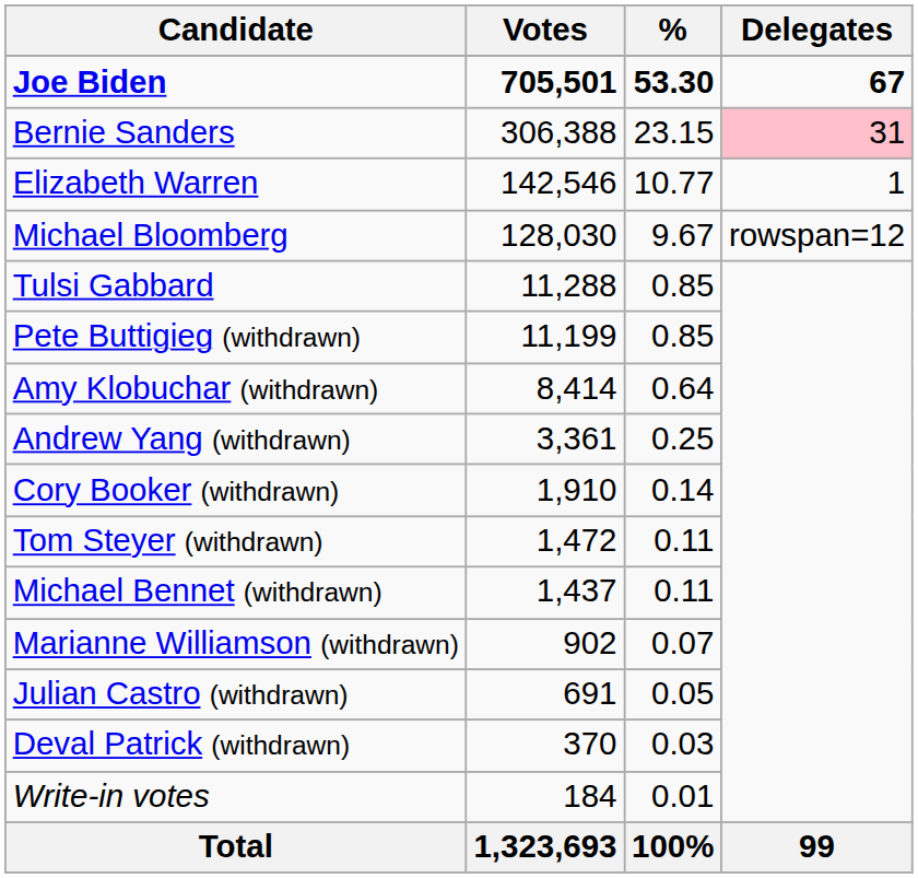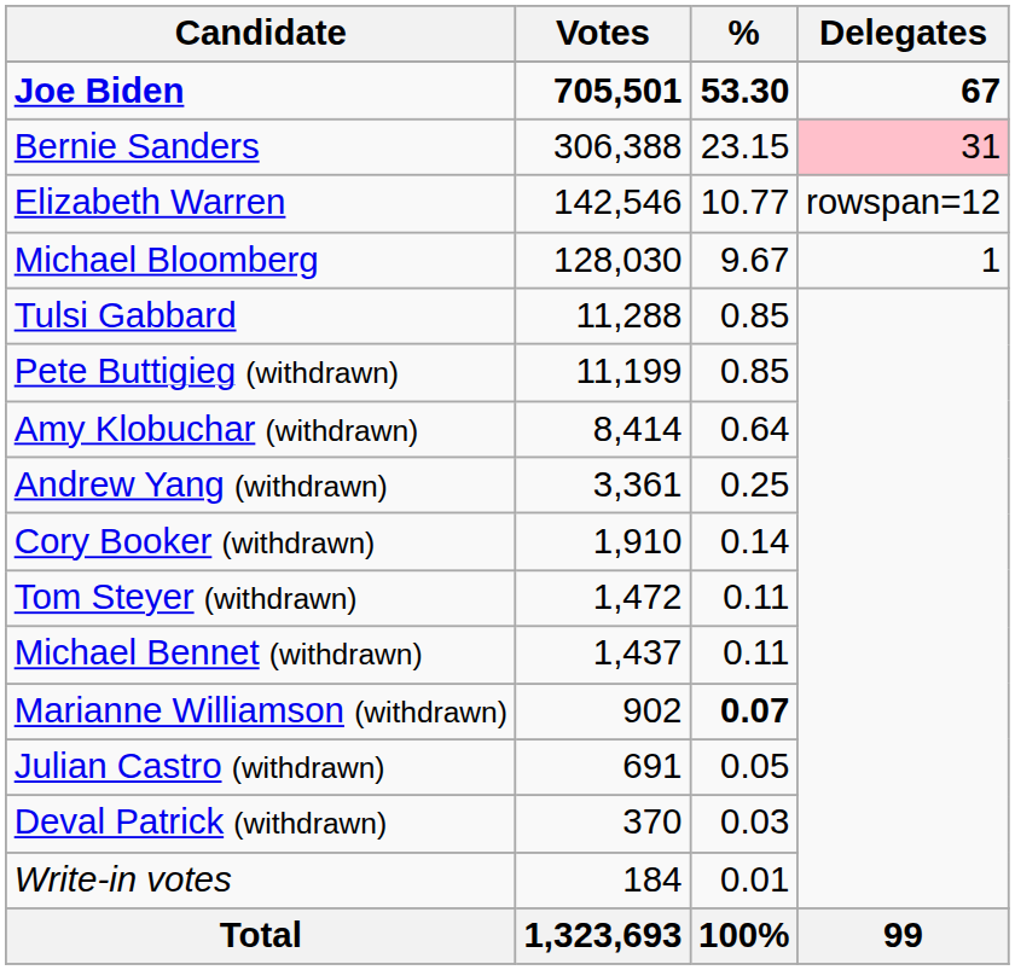Elizabeth Warren | Delegates: 1 -> rowspan=12
Michael Bloomberg | Delegates: rowspan=12 -> 1
Marianne Williamson (withdrawn) | %: normal -> bold
